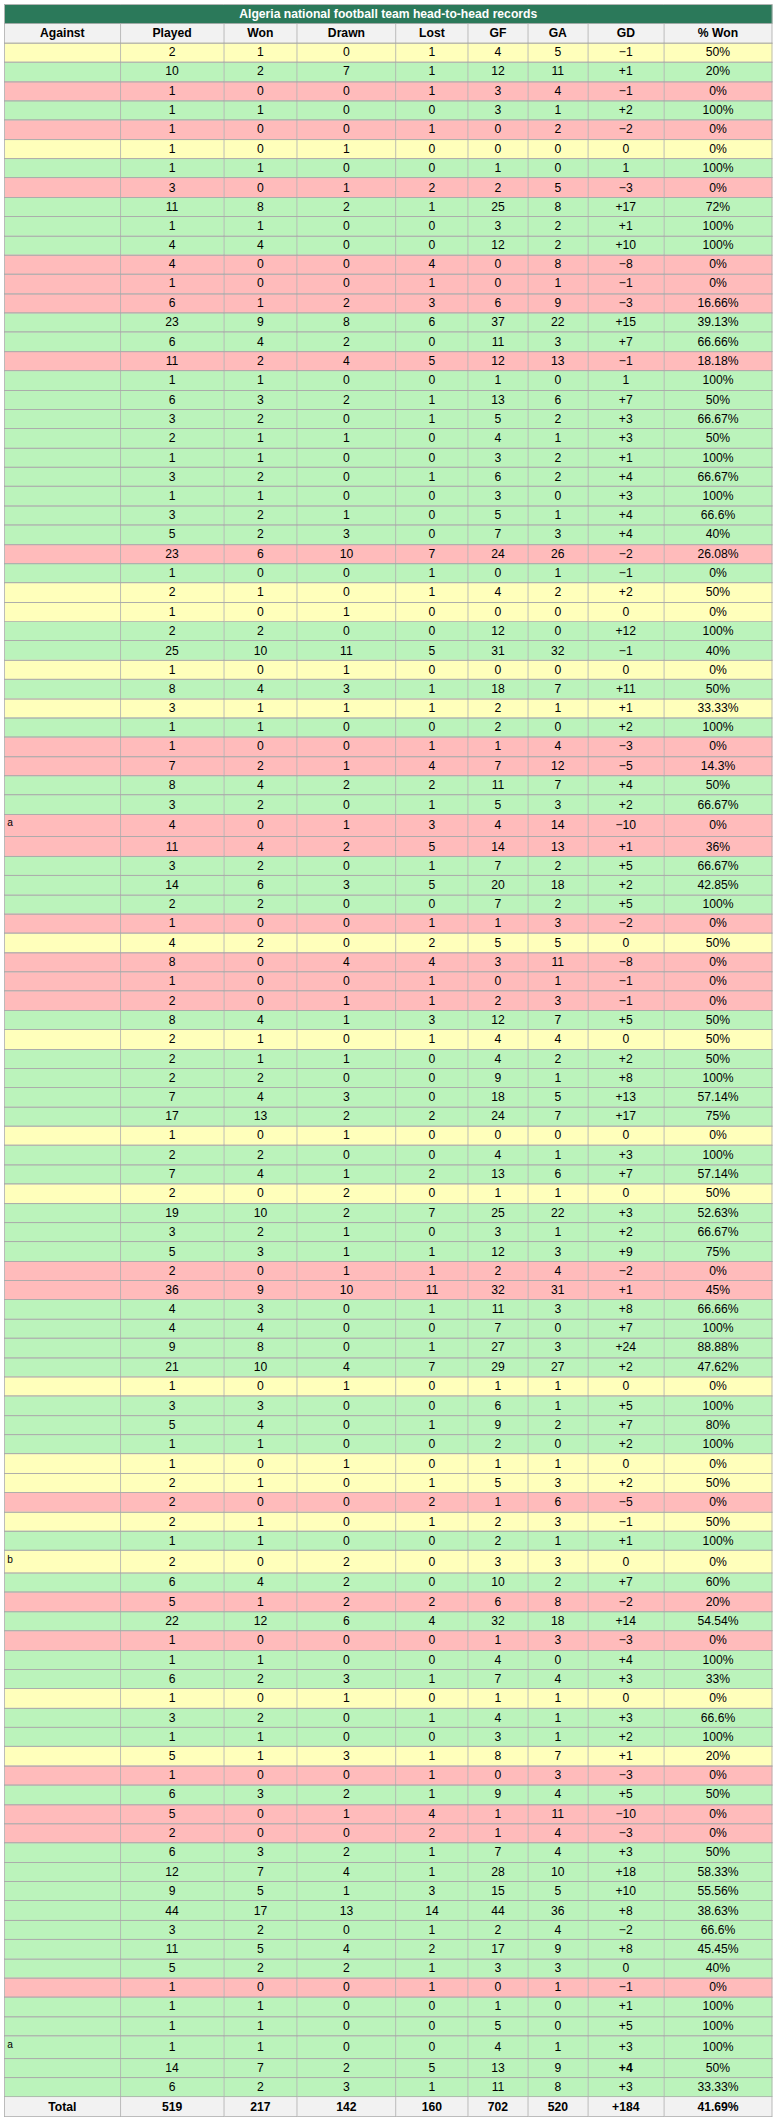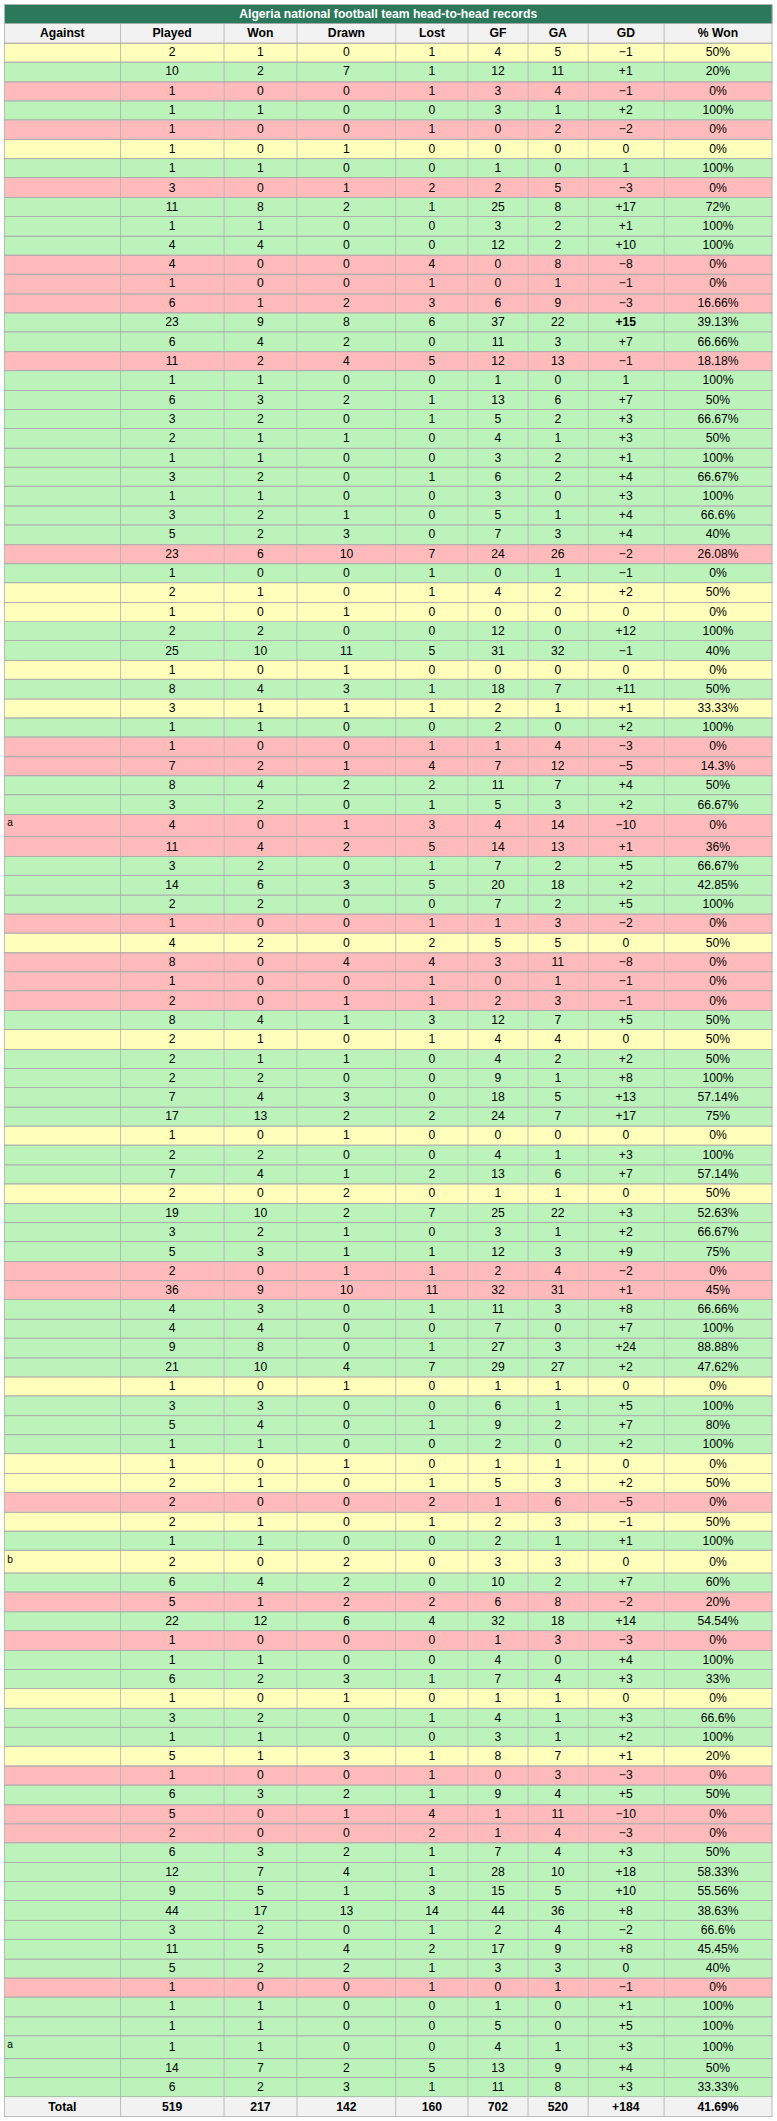23 / 9 | GD: normal -> bold
14 / 7 | GD: bold -> normal
